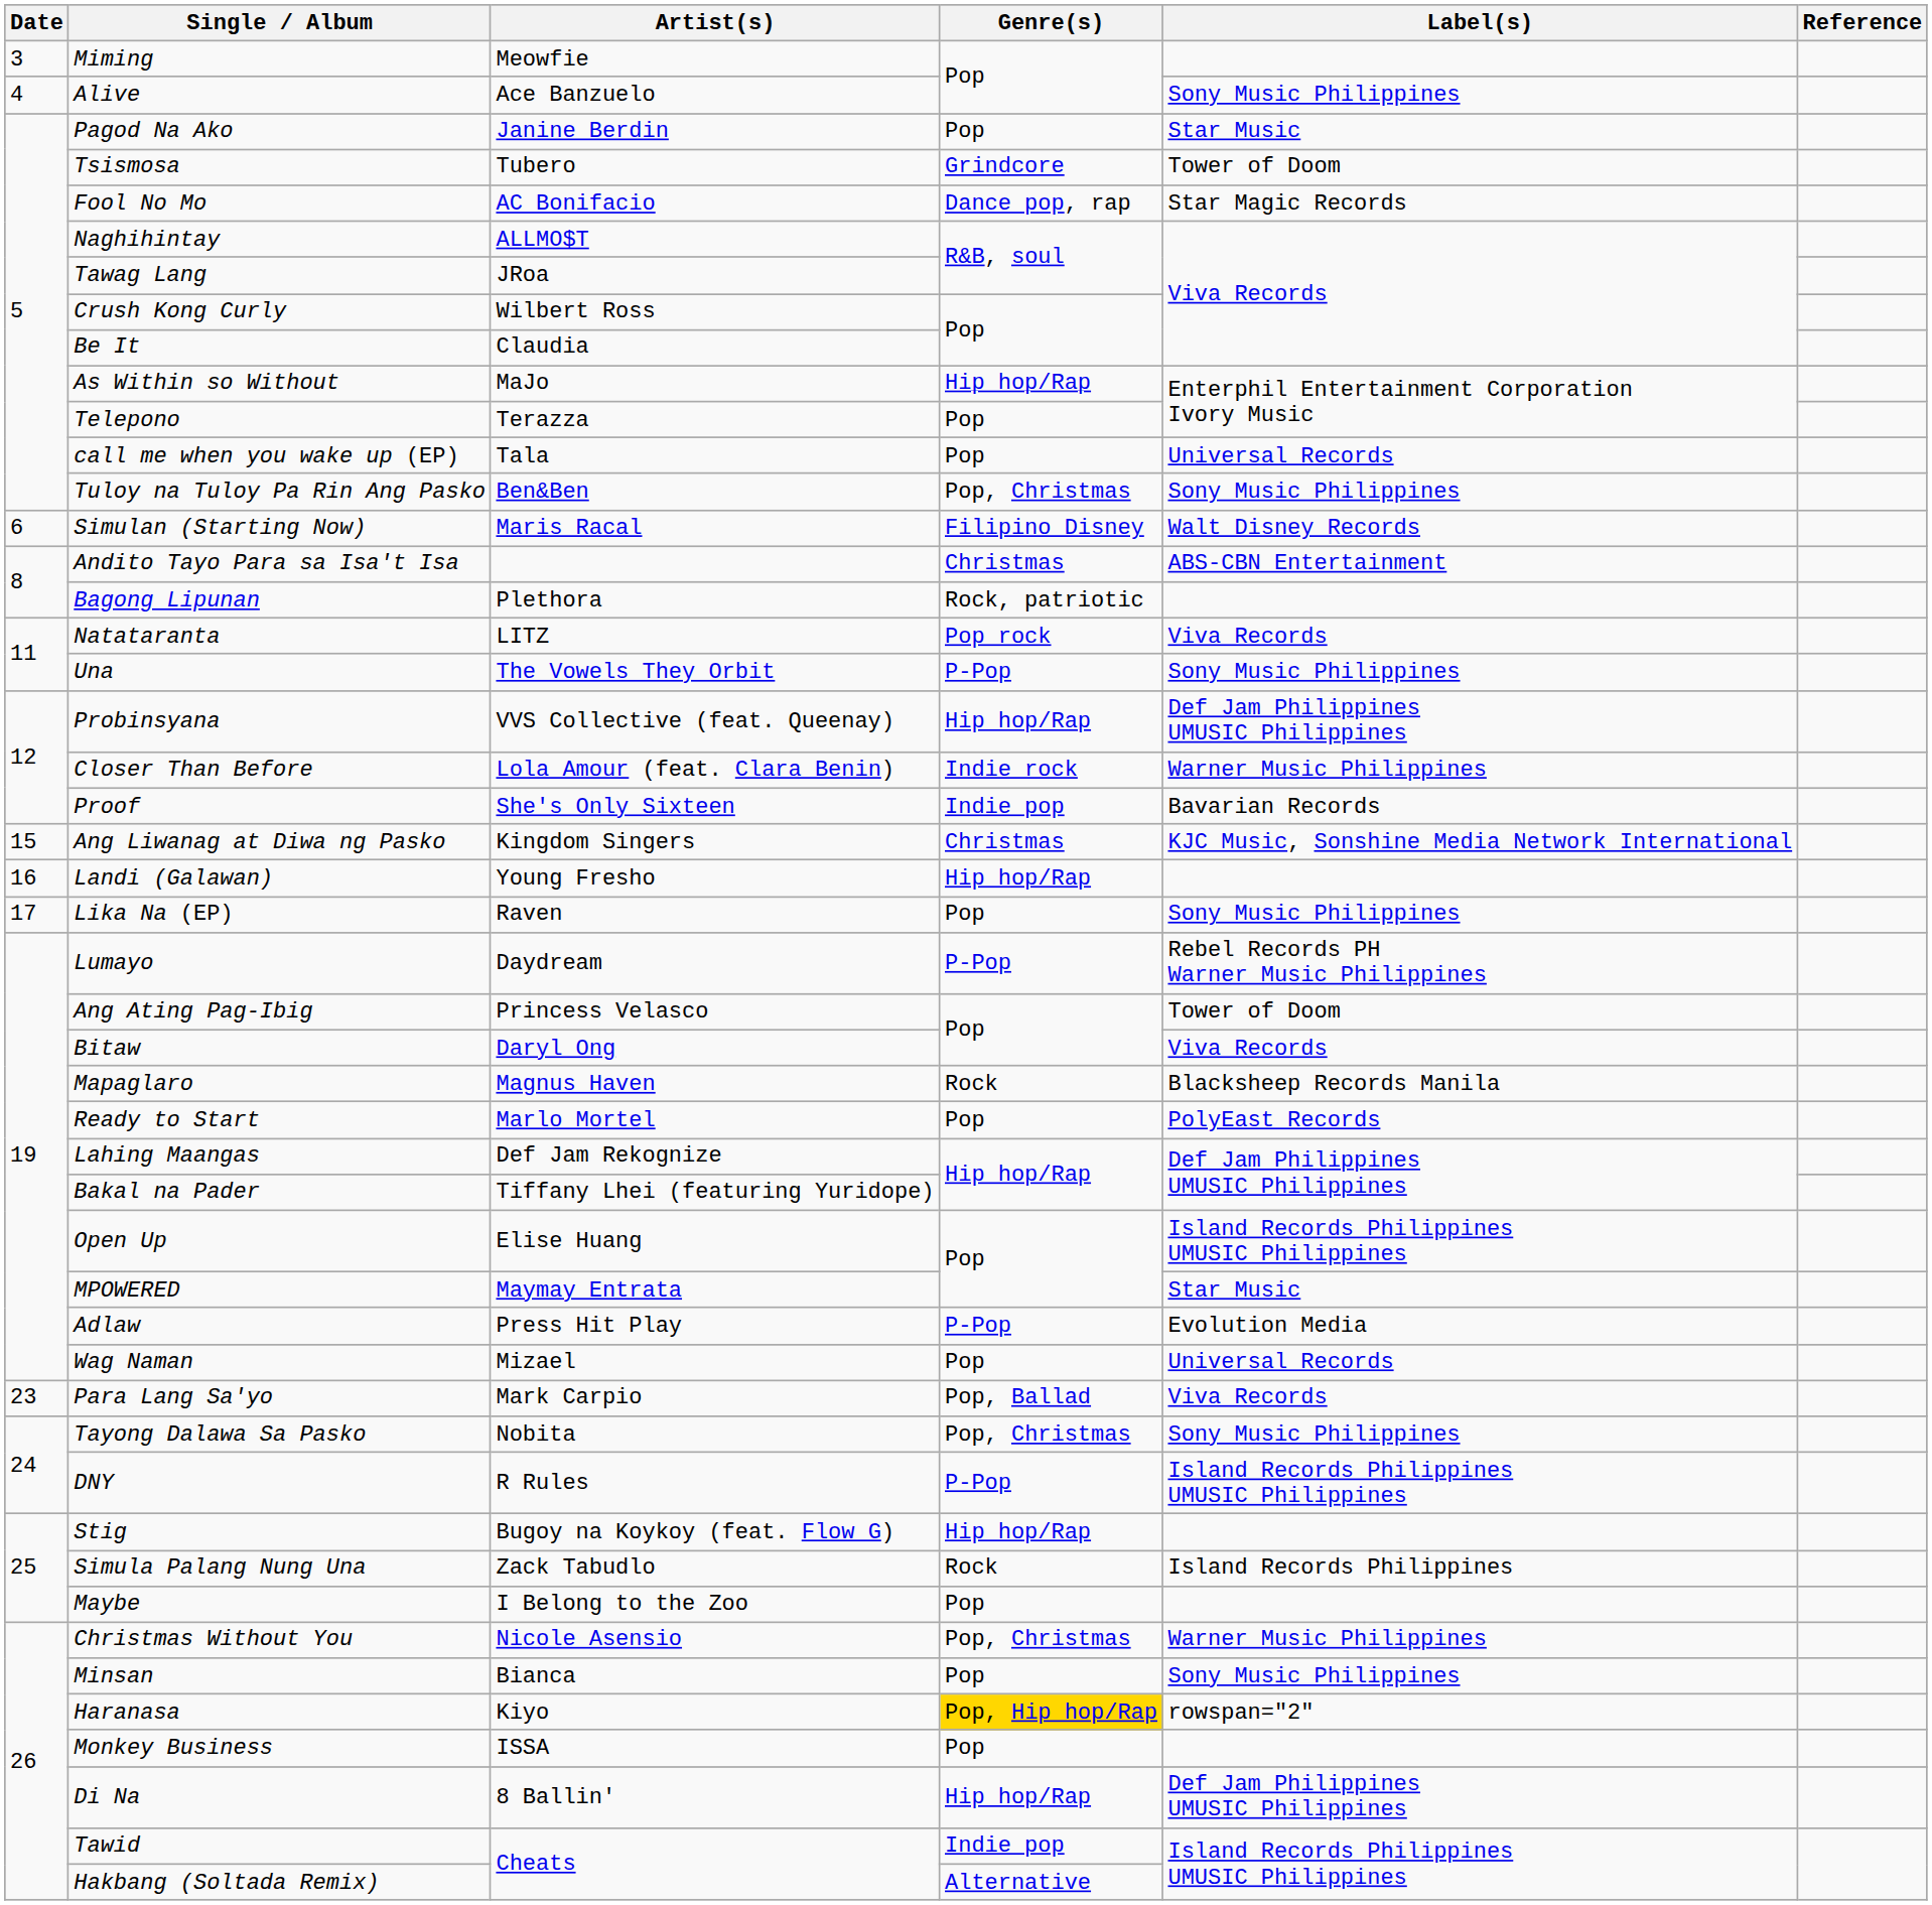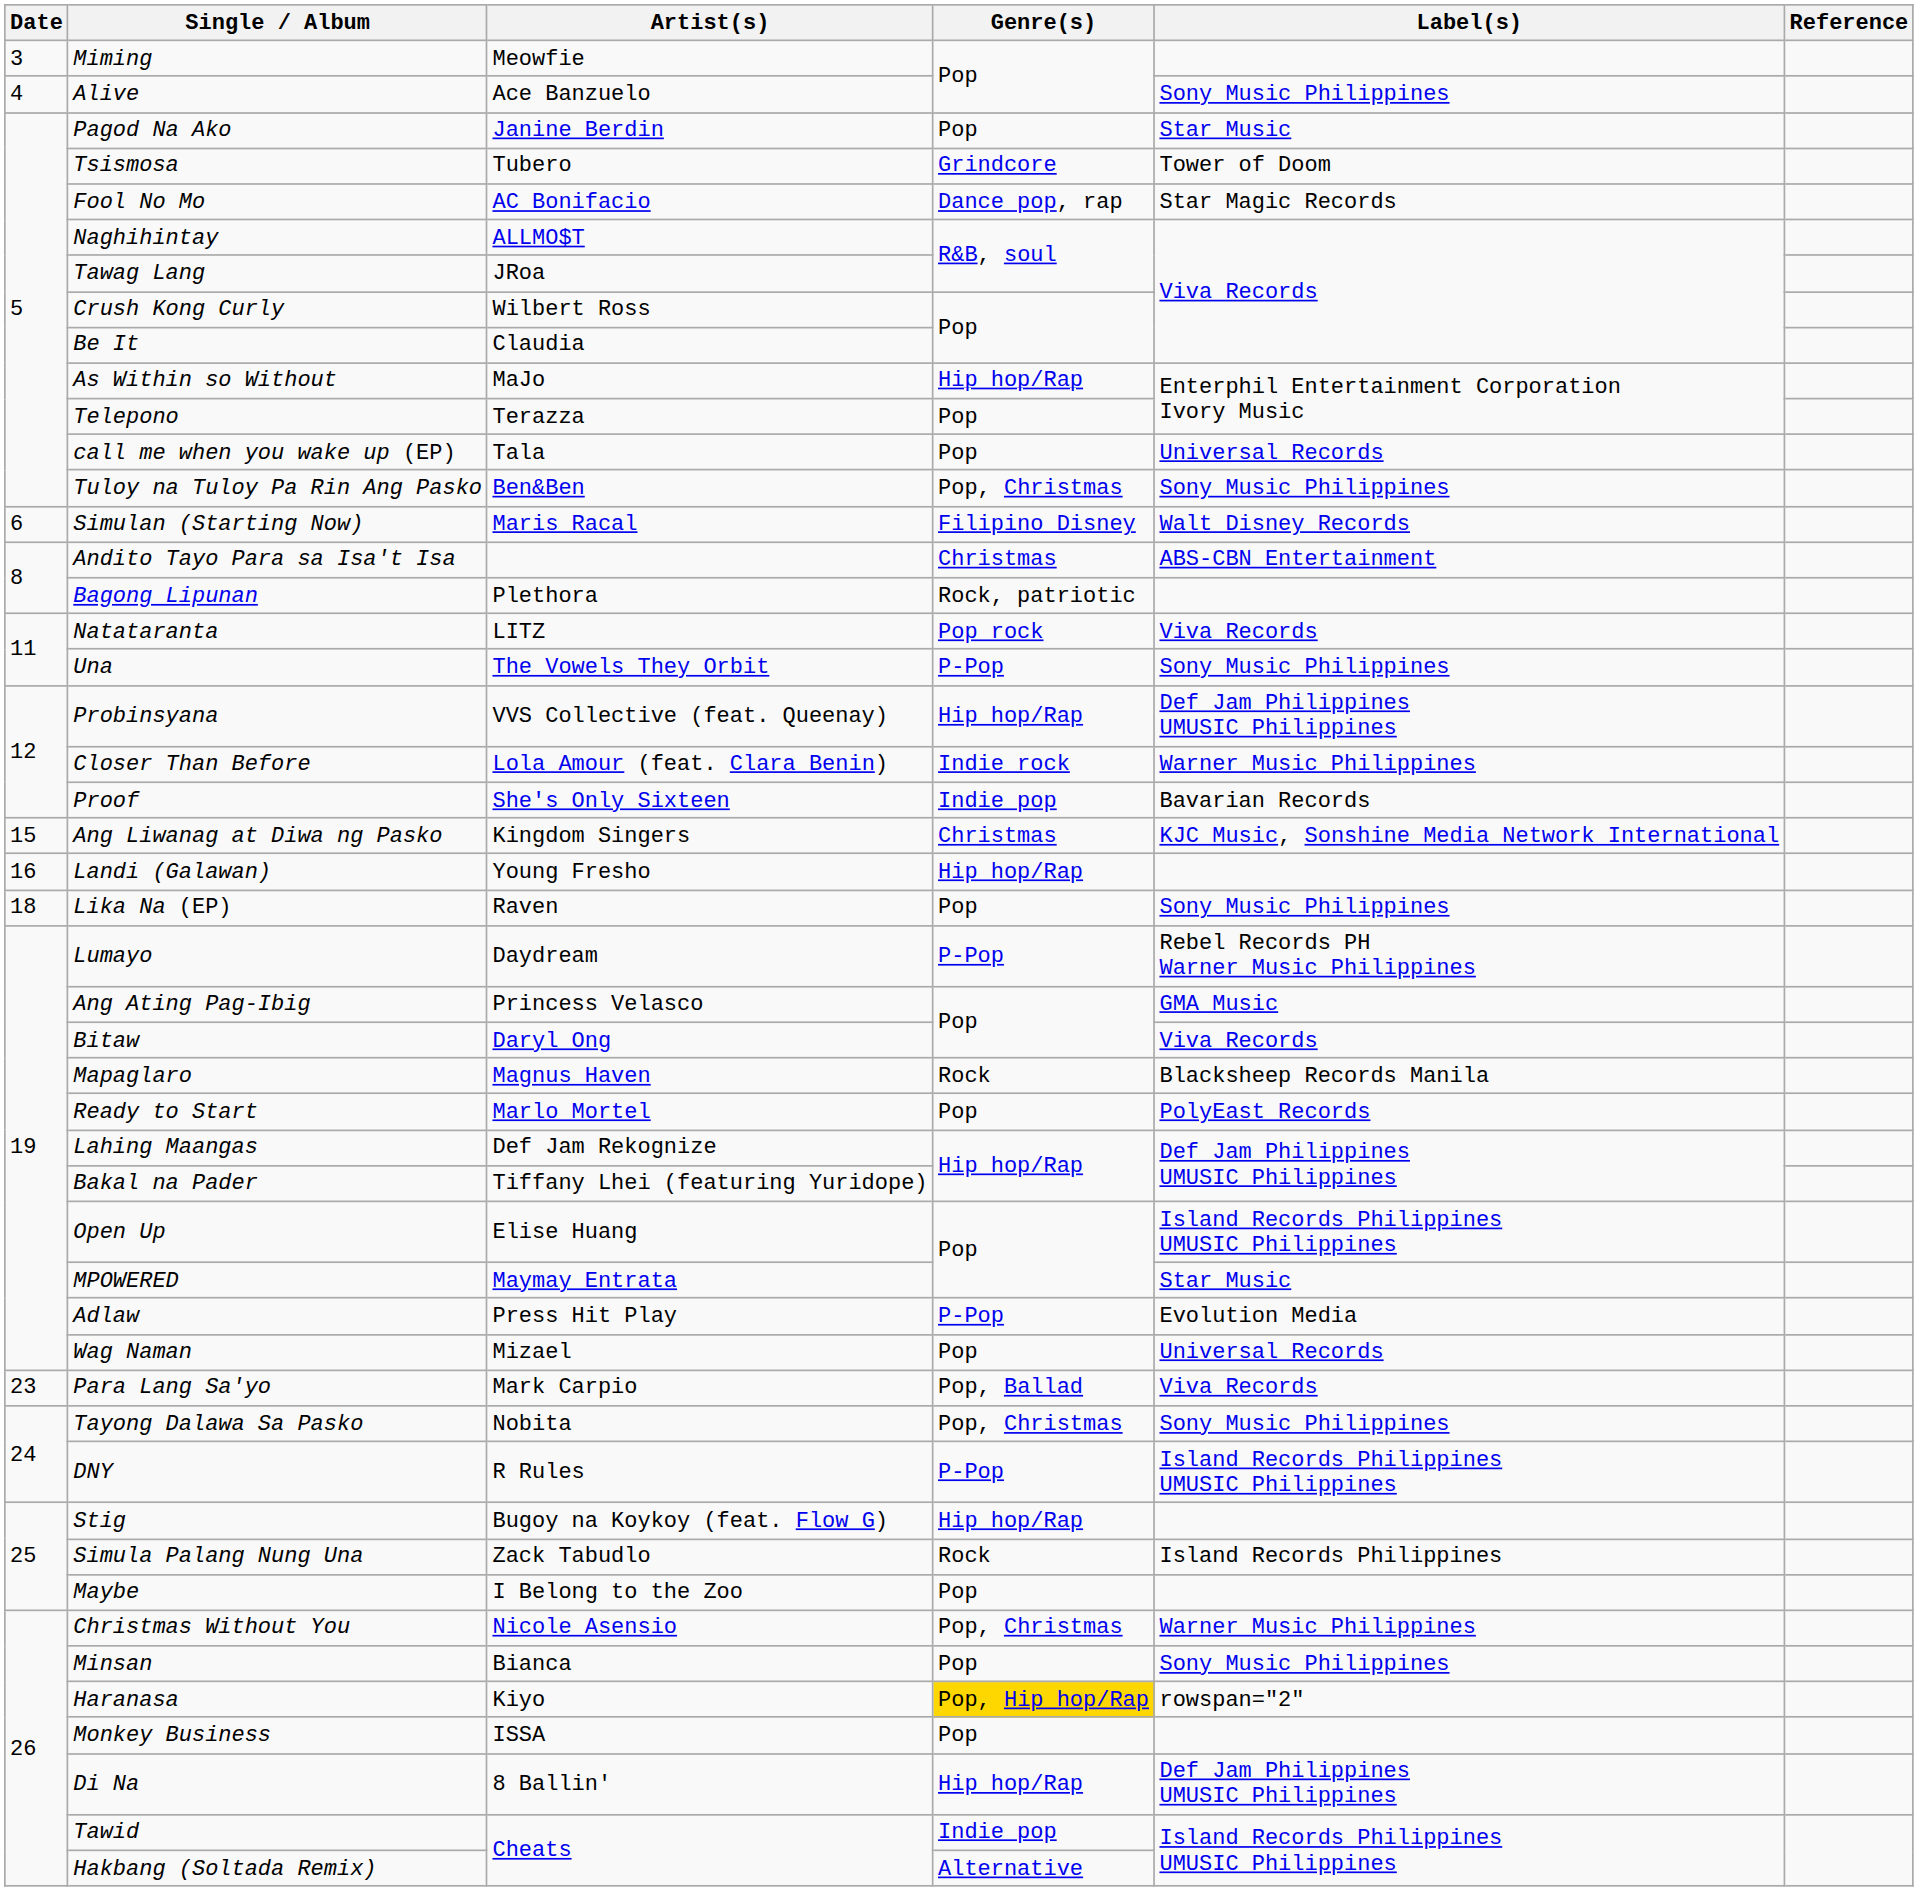Lika Na (EP) | Date: 17 -> 18
Ang Ating Pag-Ibig | Label(s): Tower of Doom -> GMA Music
